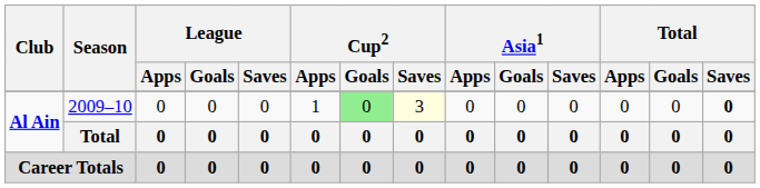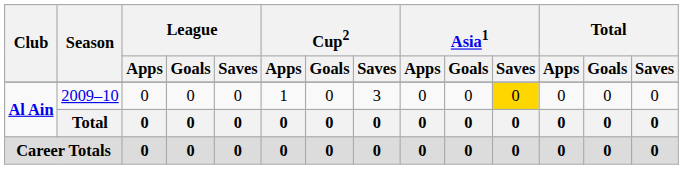Al Ain / 2009–10 | Cup2 / Goals: lightgreen background -> no background
Al Ain / 2009–10 | Cup2 / Saves: lightyellow background -> no background
Al Ain / 2009–10 | Asia1 / Saves: no background -> gold background
Al Ain / 2009–10 | Total / Saves: bold -> normal
